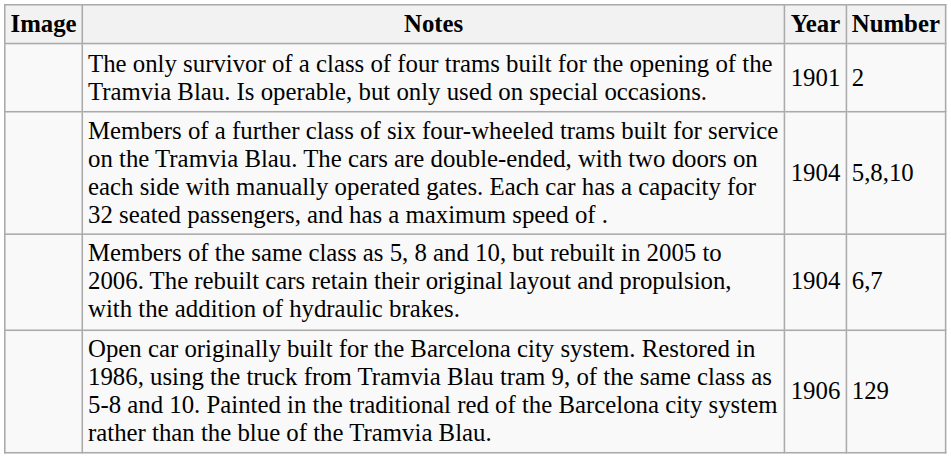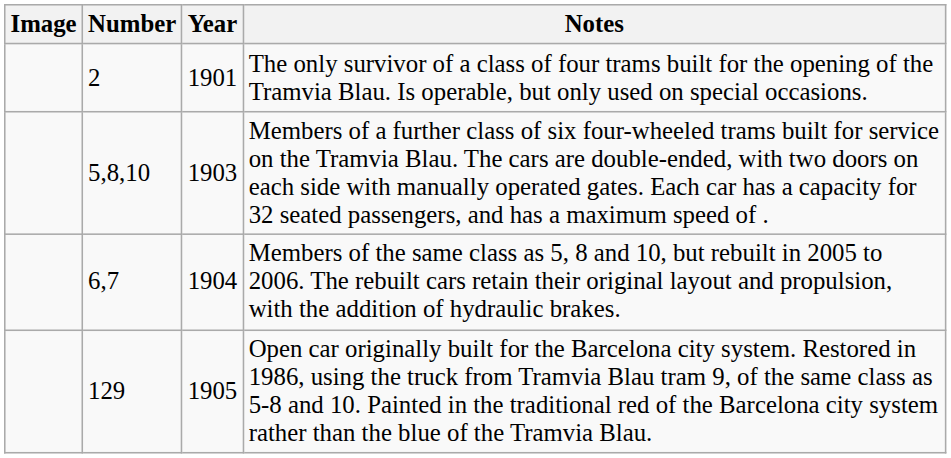columns swapped: Number <-> Notes
row 3 | Year: 1904 -> 1903
row 5 | Year: 1906 -> 1905
